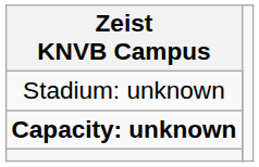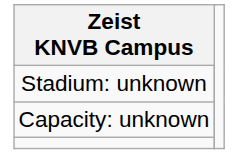Capacity: unknown | column 1: bold -> normal
